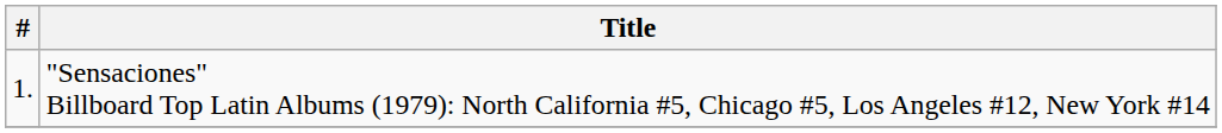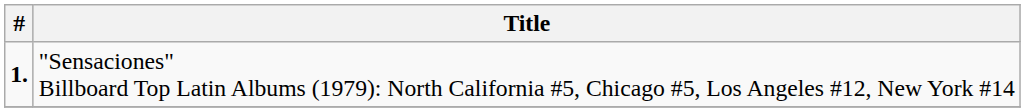row 2 | #: normal -> bold
